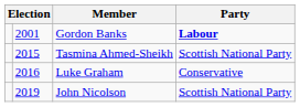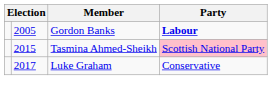Gordon Banks | column 2: 2001 -> 2005
Tasmina Ahmed-Sheikh | Party: no background -> pink background
Luke Graham | column 2: 2016 -> 2017
- row: 2019 | John Nicolson | Scottish National Party
